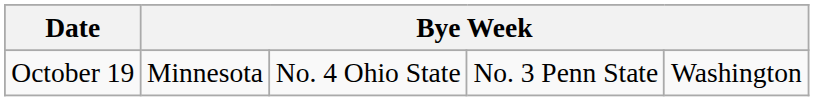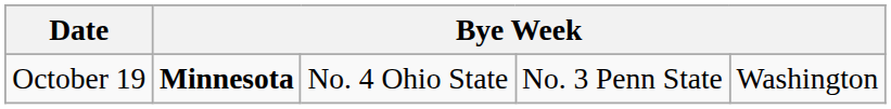October 19 | column 2: normal -> bold
